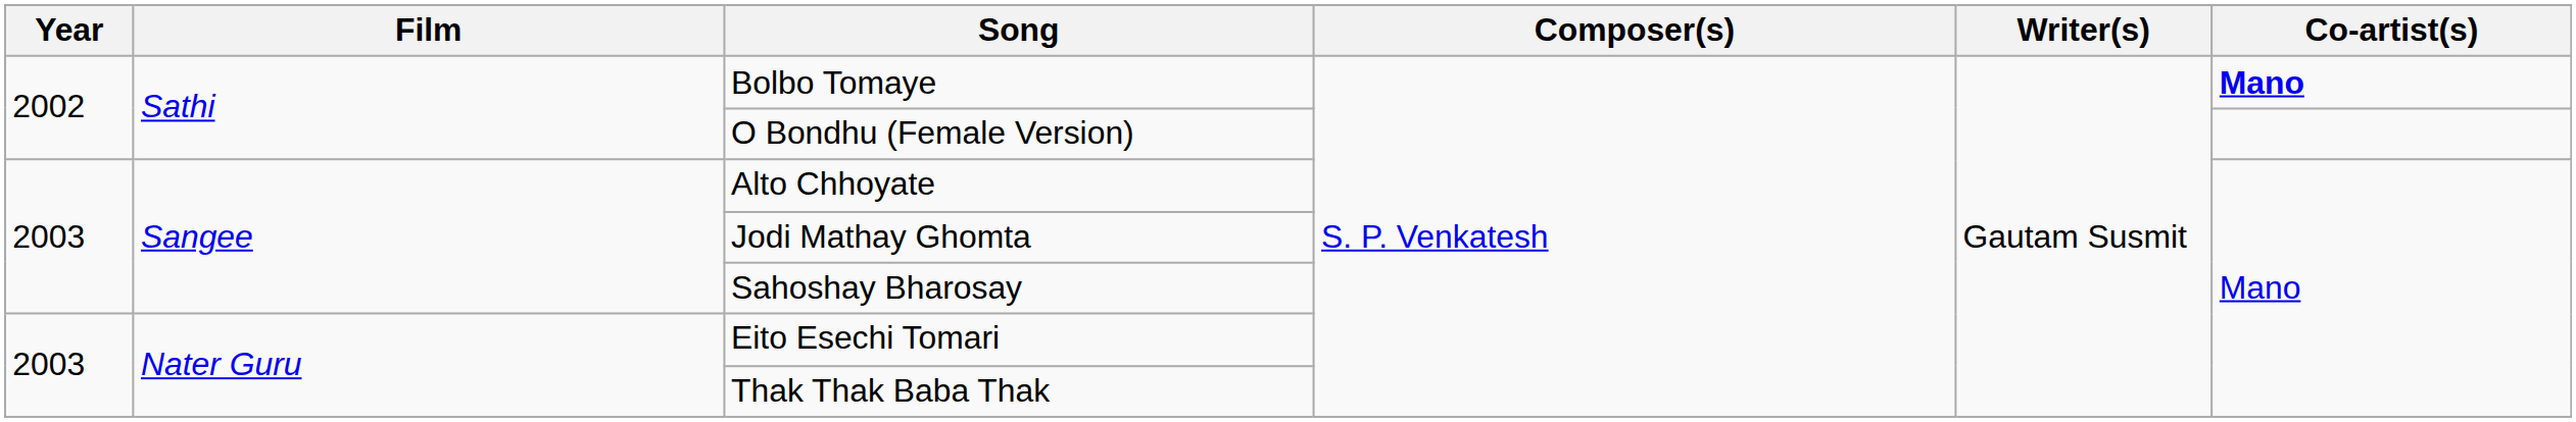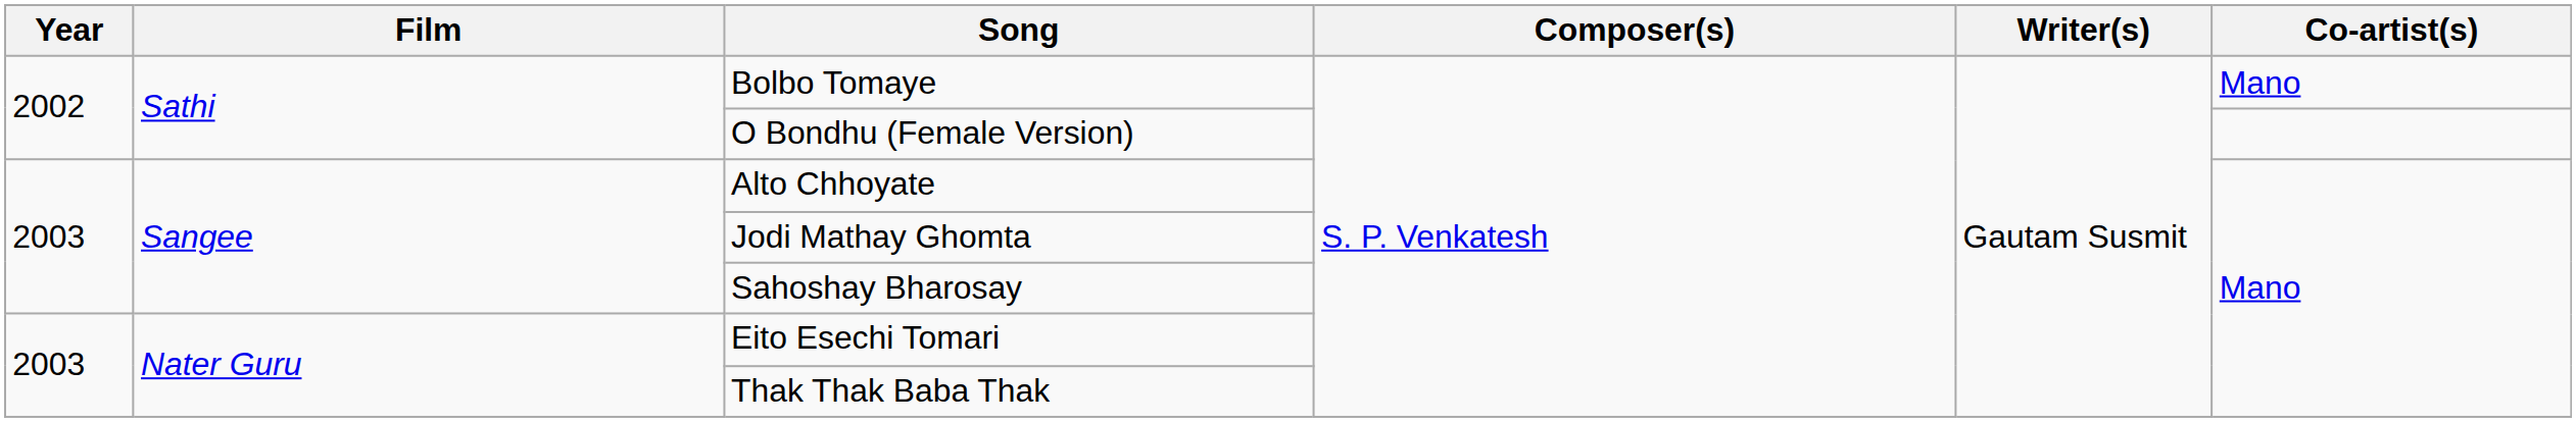Bolbo Tomaye | Co-artist(s): bold -> normal
